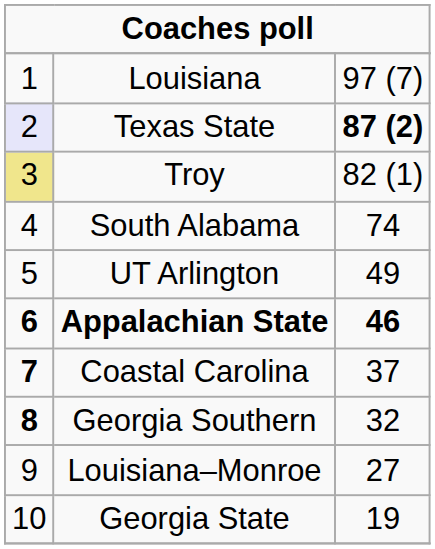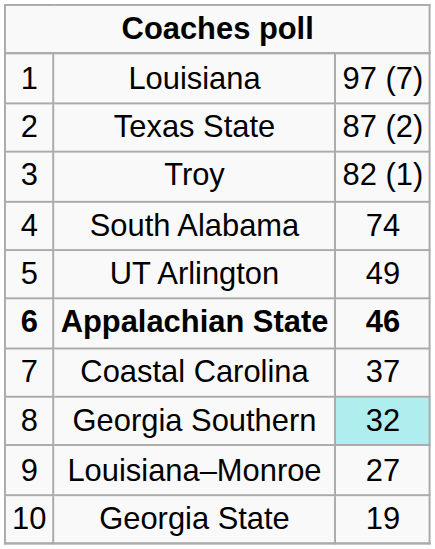Texas State | column 1: lavender background -> no background
Texas State | column 3: bold -> normal
Troy | column 1: khaki background -> no background
Coastal Carolina | column 1: bold -> normal
Georgia Southern | column 1: bold -> normal
Georgia Southern | column 3: no background -> paleturquoise background
